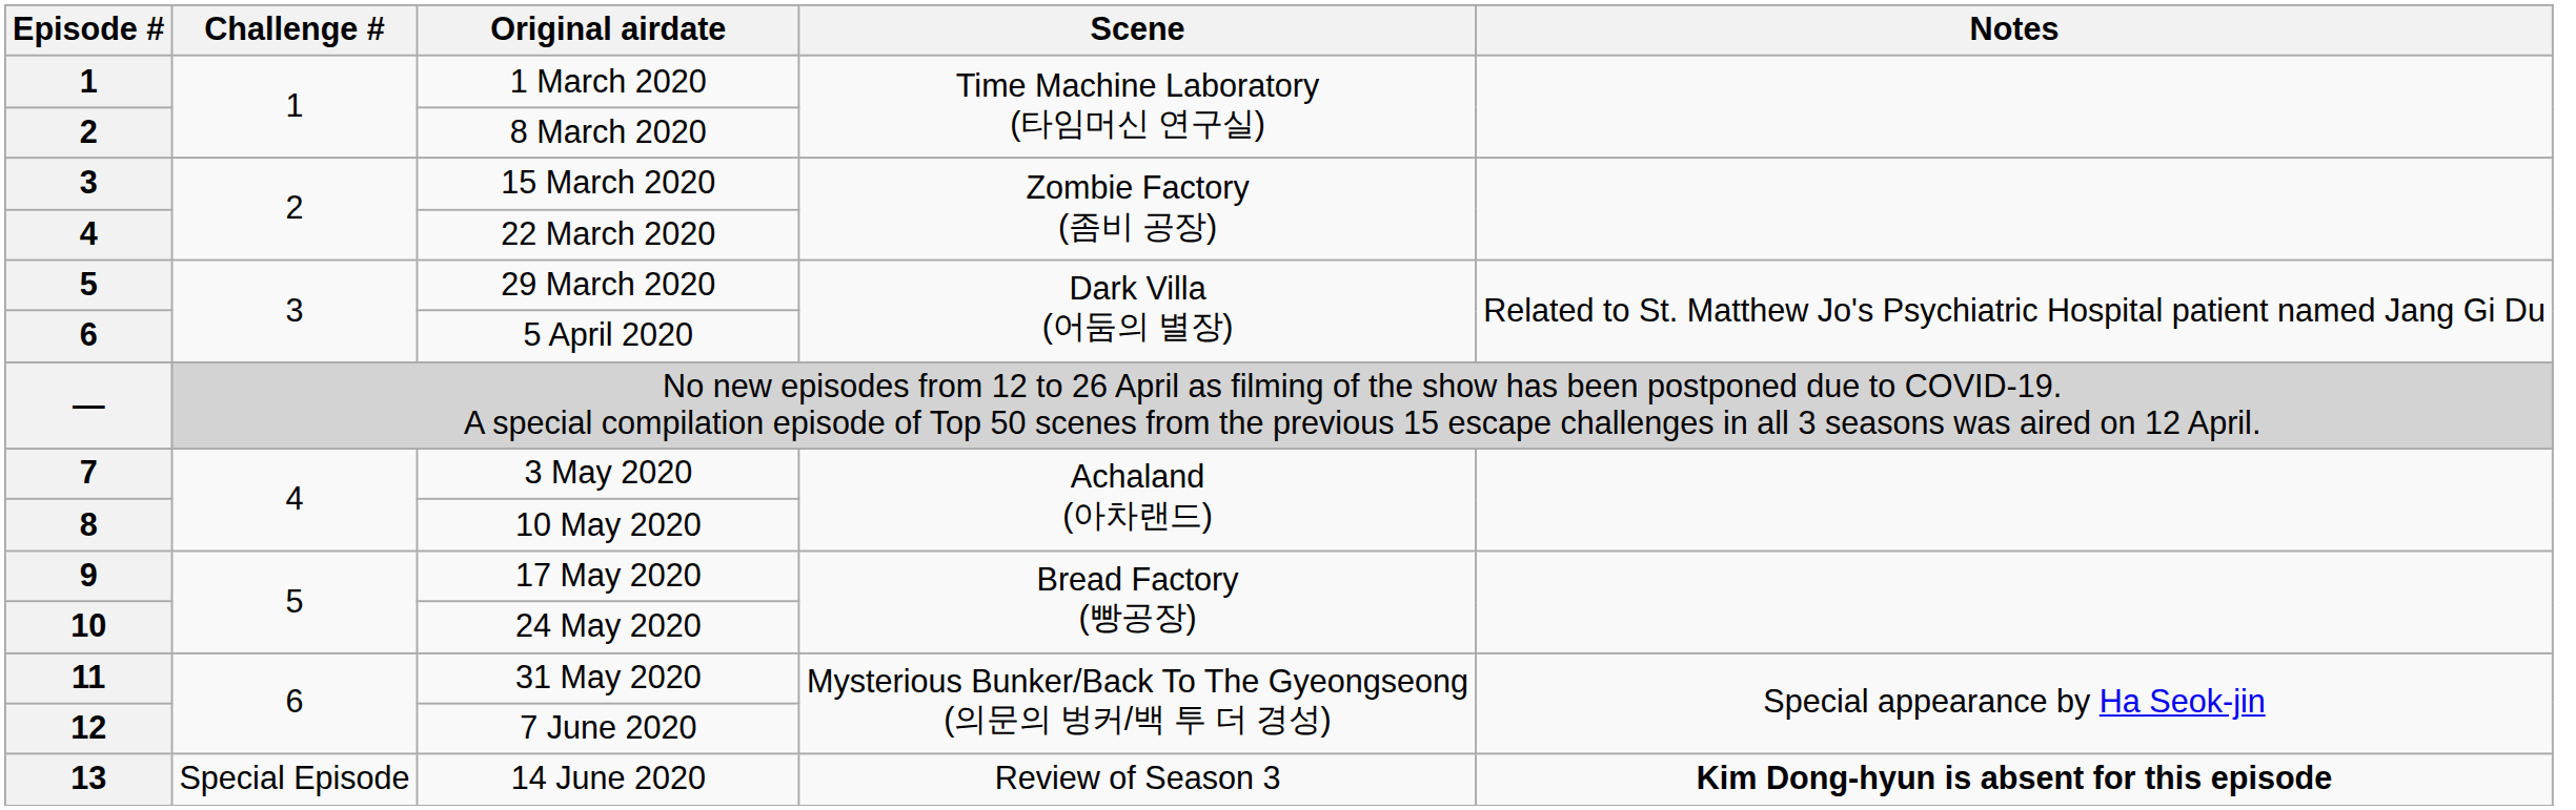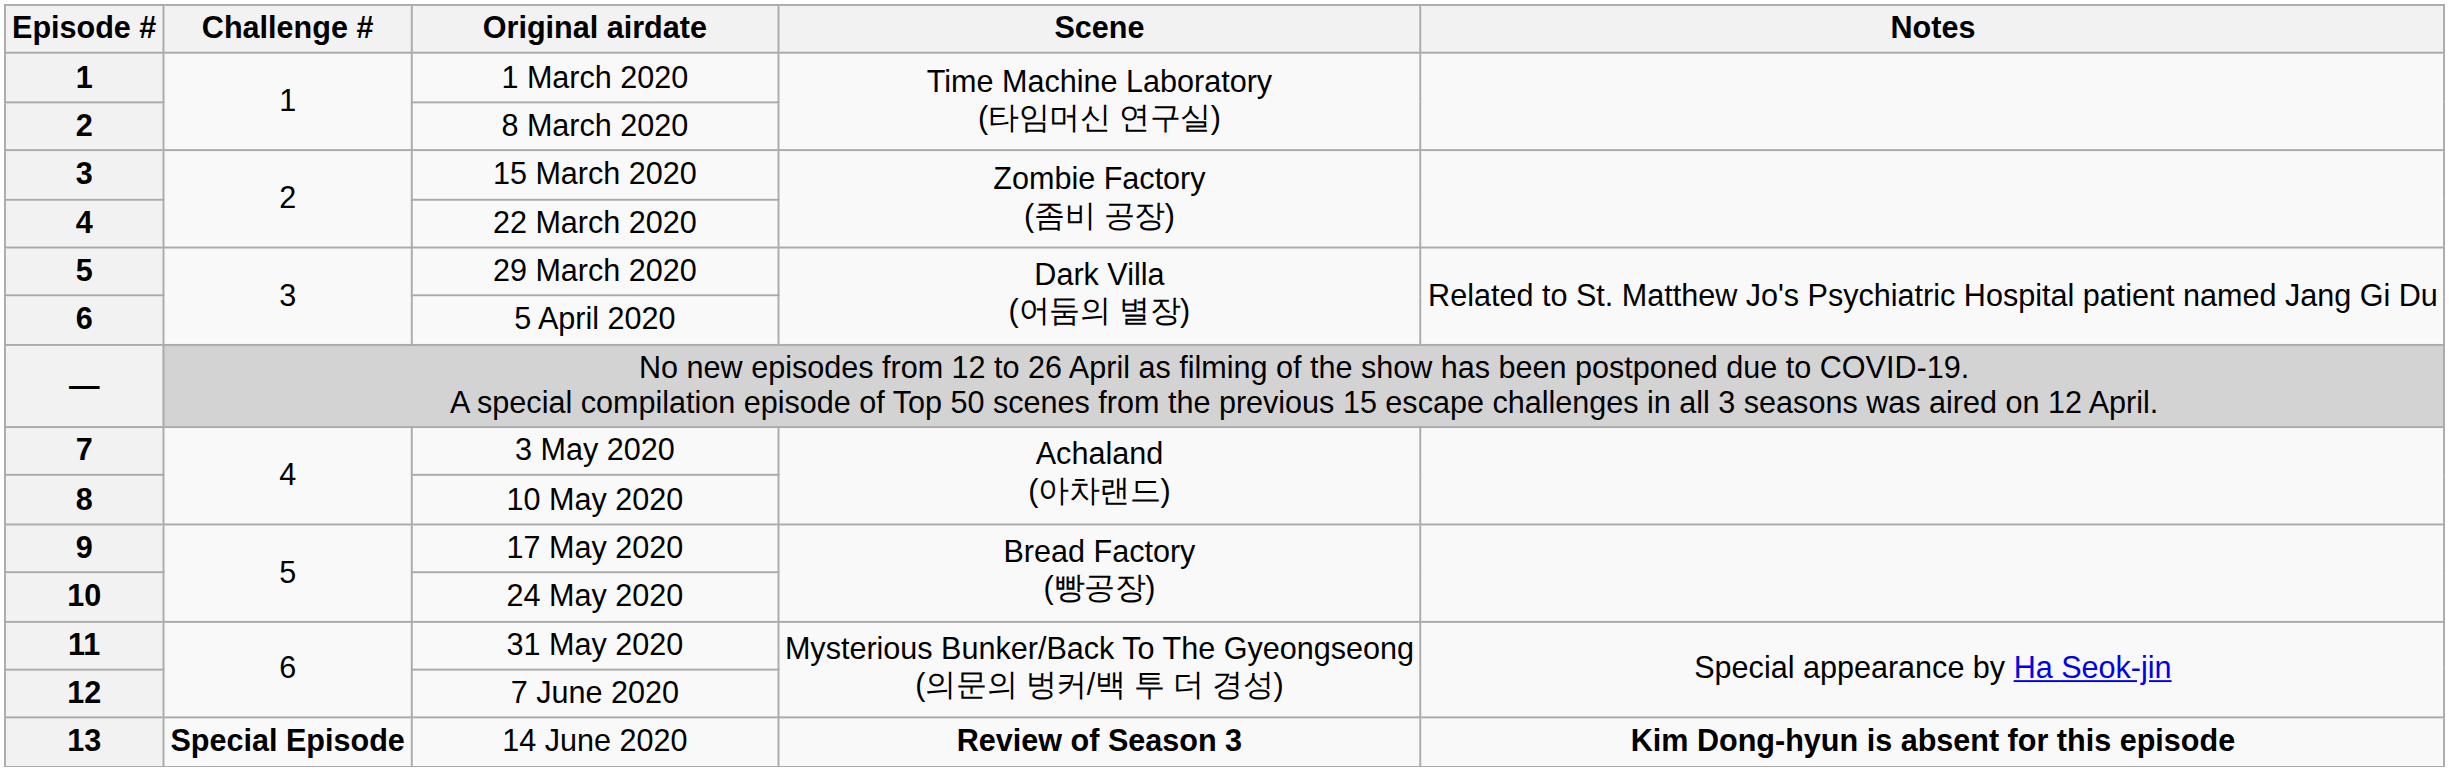14 June 2020 | Challenge #: normal -> bold
14 June 2020 | Scene: normal -> bold
